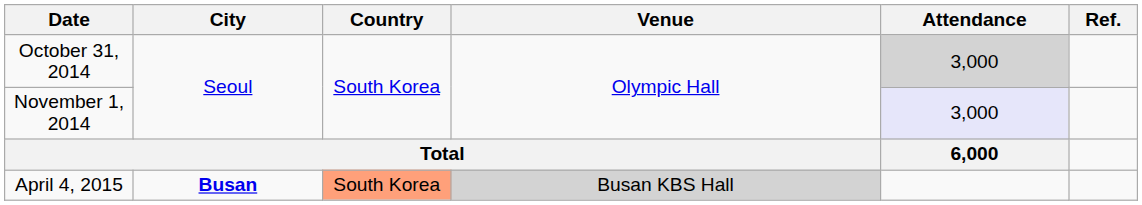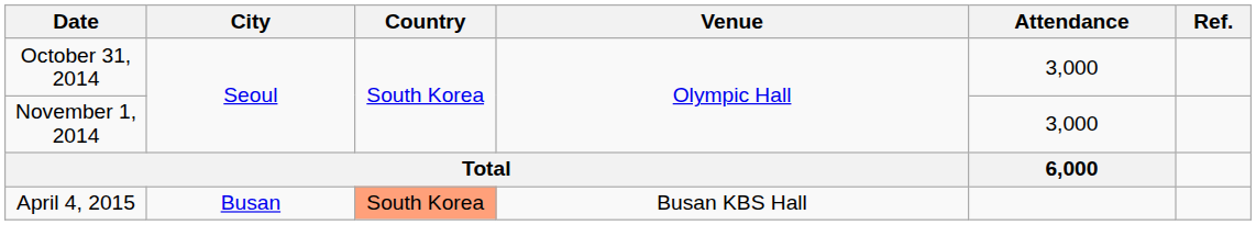October 31, 2014 | Attendance: lightgrey background -> no background
November 1, 2014 | Attendance: lavender background -> no background
April 4, 2015 | City: bold -> normal
April 4, 2015 | Venue: lightgrey background -> no background
